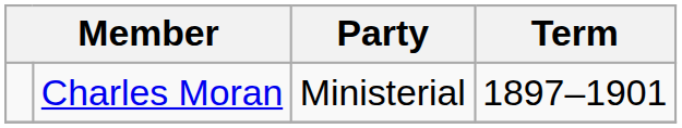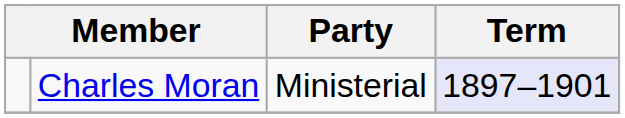Charles Moran | Term: no background -> lavender background
